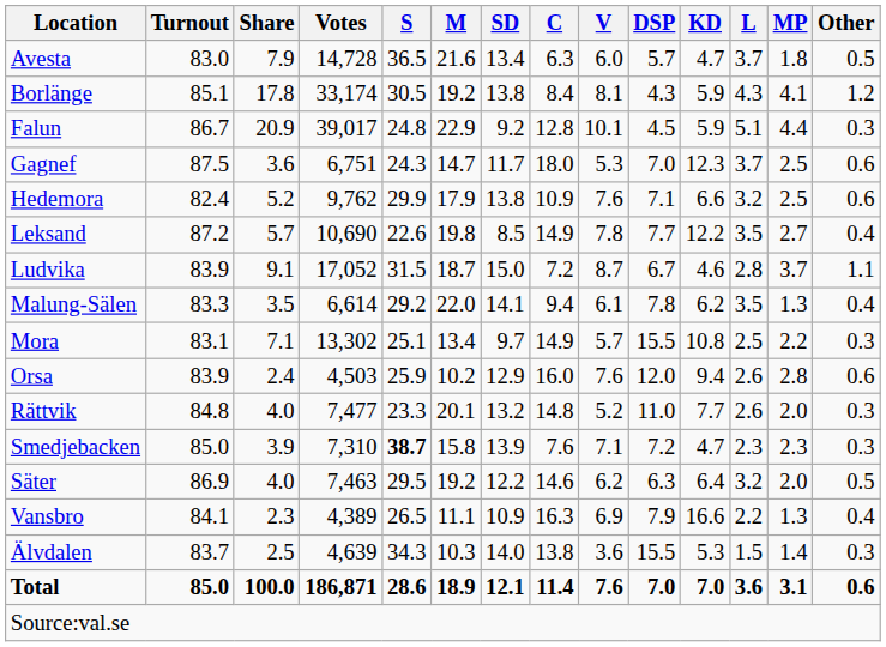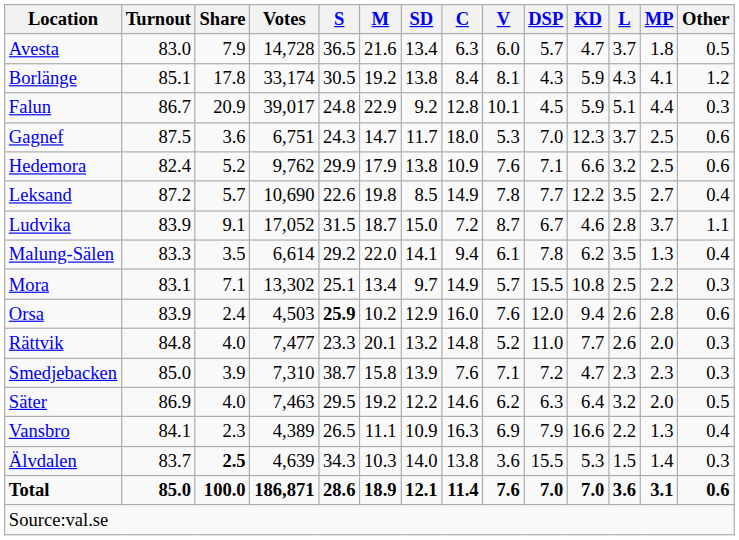Orsa | S: normal -> bold
Smedjebacken | S: bold -> normal
Älvdalen | Share: normal -> bold
